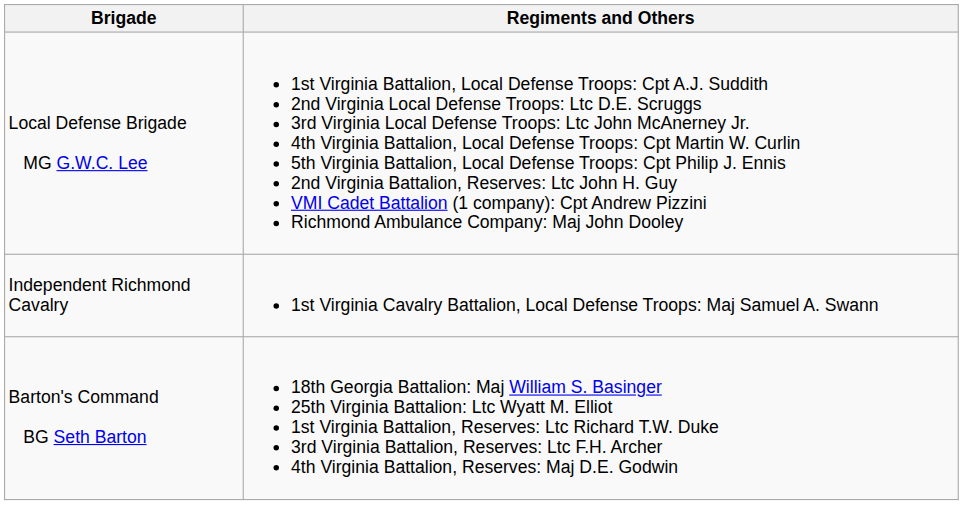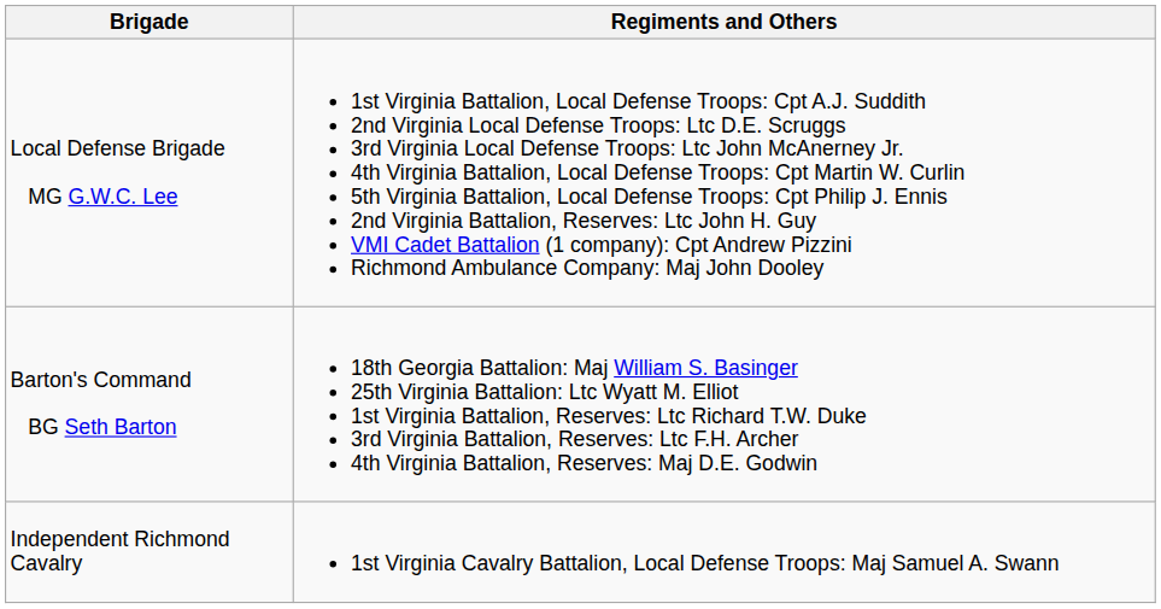rows swapped: Barton's Command BG Seth Barton <-> Independent Richmond Cavalry
